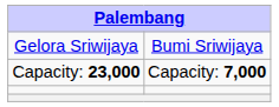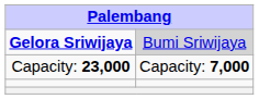Gelora Sriwijaya | column 1: normal -> bold
Gelora Sriwijaya | column 2: no background -> lightgrey background
